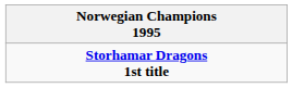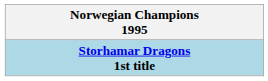row 2 | column 1: no background -> lightblue background
